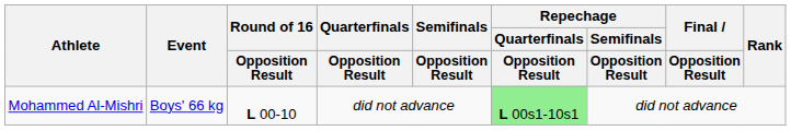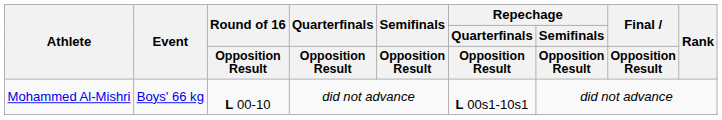Mohammed Al-Mishri | Repechage / Quarterfinals / Opposition Result: lightgreen background -> no background
